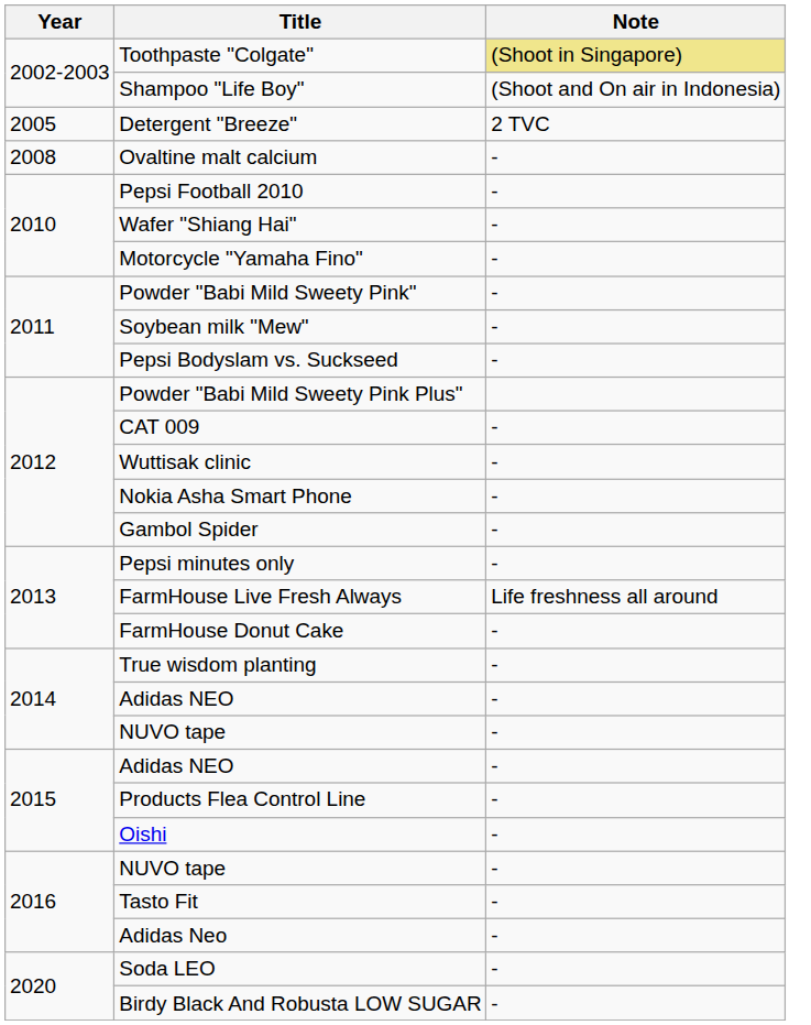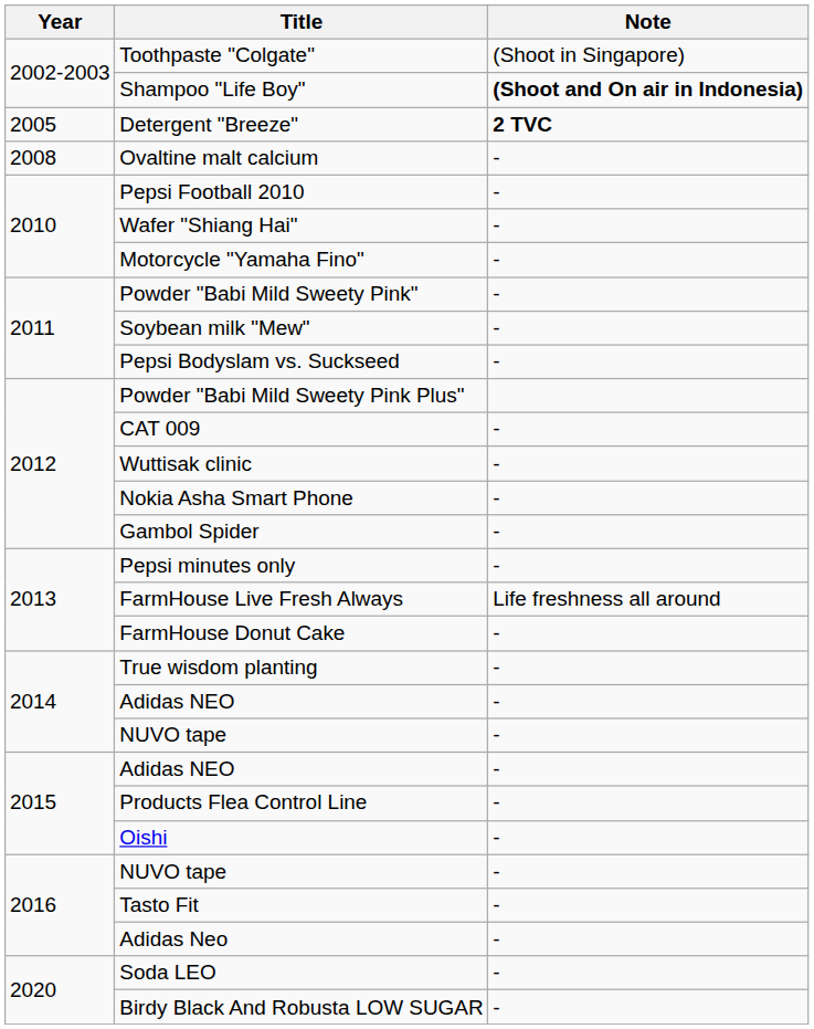Toothpaste "Colgate" | Note: khaki background -> no background
Shampoo "Life Boy" | Note: normal -> bold
Detergent "Breeze" | Note: normal -> bold
